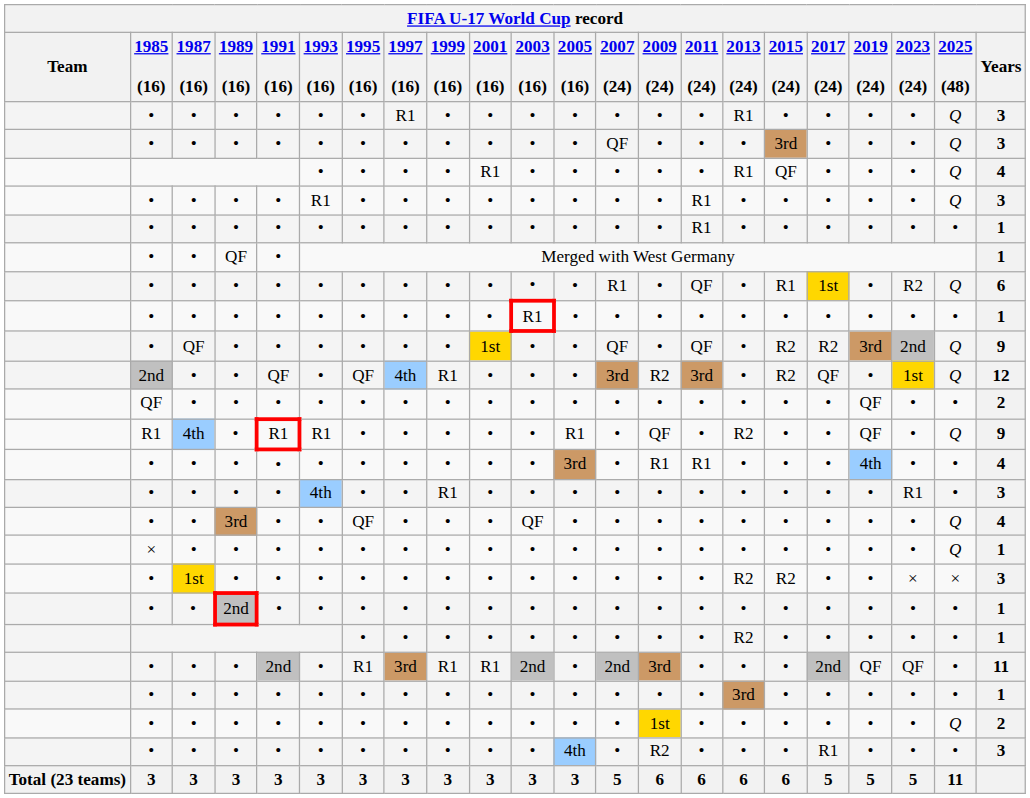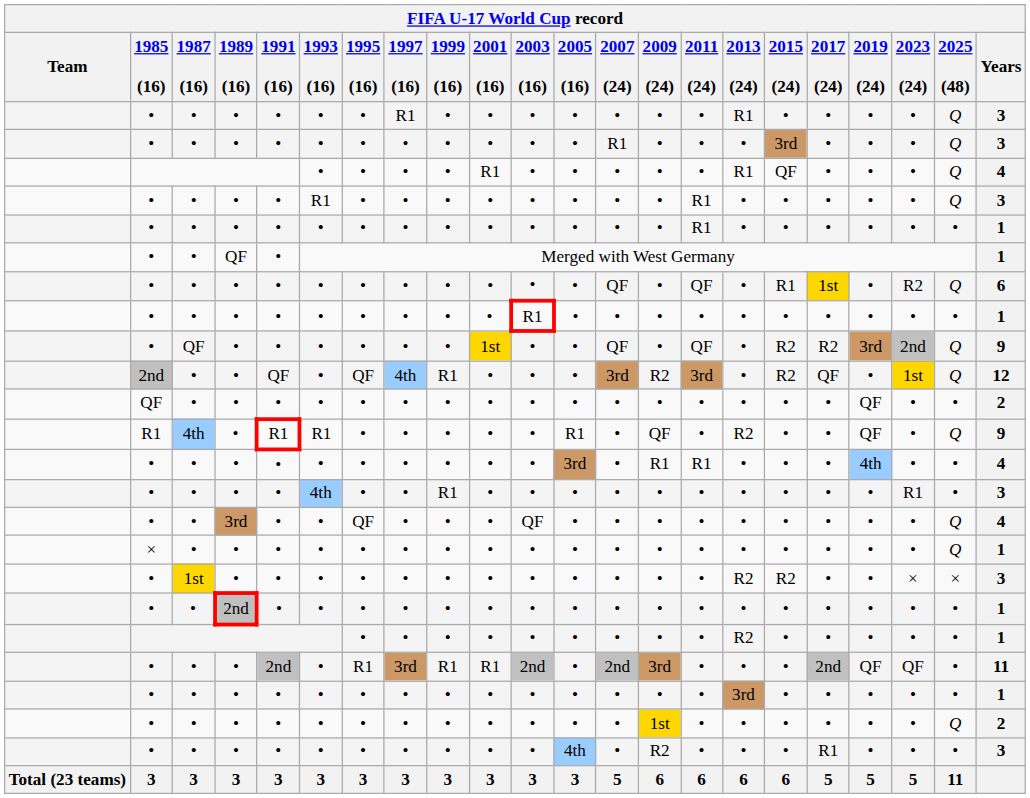row 4 | 2007 (24): QF -> R1
row 9 | 2007 (24): R1 -> QF
